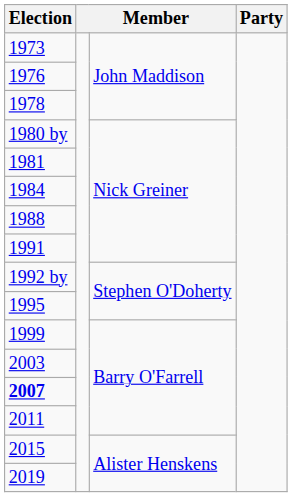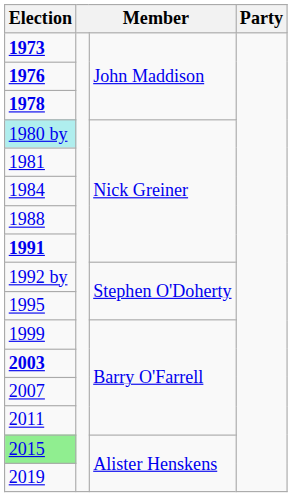1973 | Election: normal -> bold
1976 | Election: normal -> bold
1978 | Election: normal -> bold
1980 by | Election: no background -> paleturquoise background
1991 | Election: normal -> bold
2003 | Election: normal -> bold
2007 | Election: bold -> normal
2015 | Election: no background -> lightgreen background
